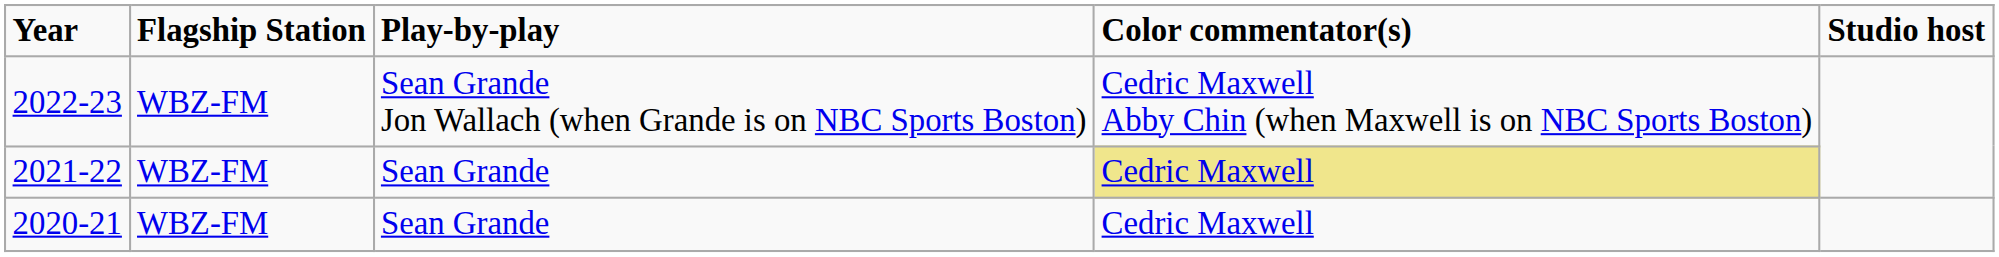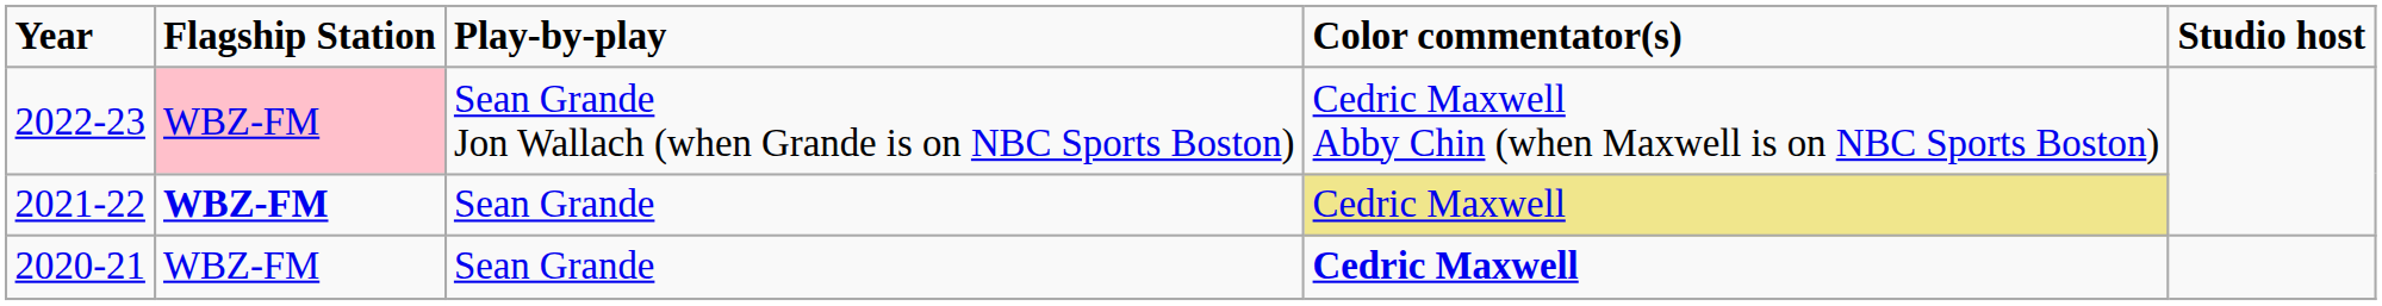2022-23 | Flagship Station: no background -> pink background
2021-22 | Flagship Station: normal -> bold
2020-21 | Color commentator(s): normal -> bold
